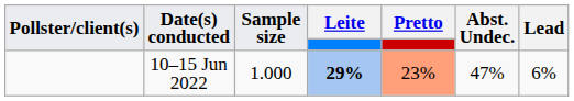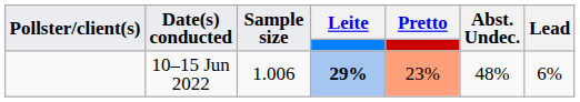10–15 Jun 2022 | Sample size: 1.000 -> 1.006
10–15 Jun 2022 | Abst. Undec.: 47% -> 48%
